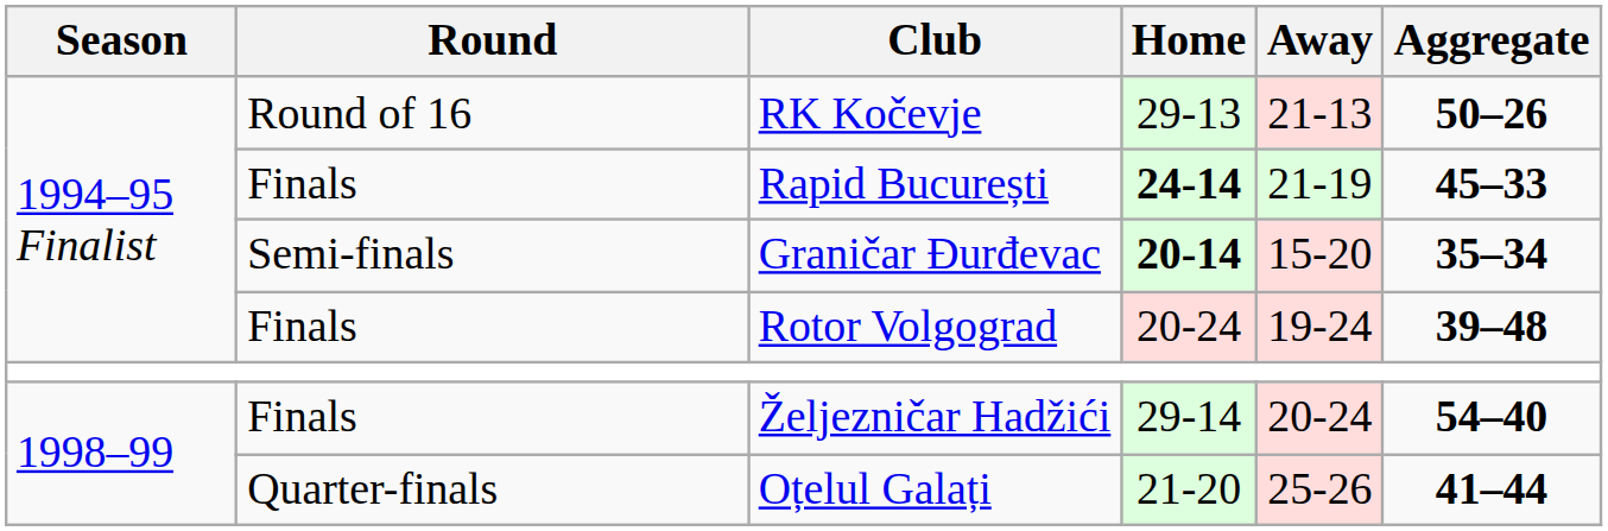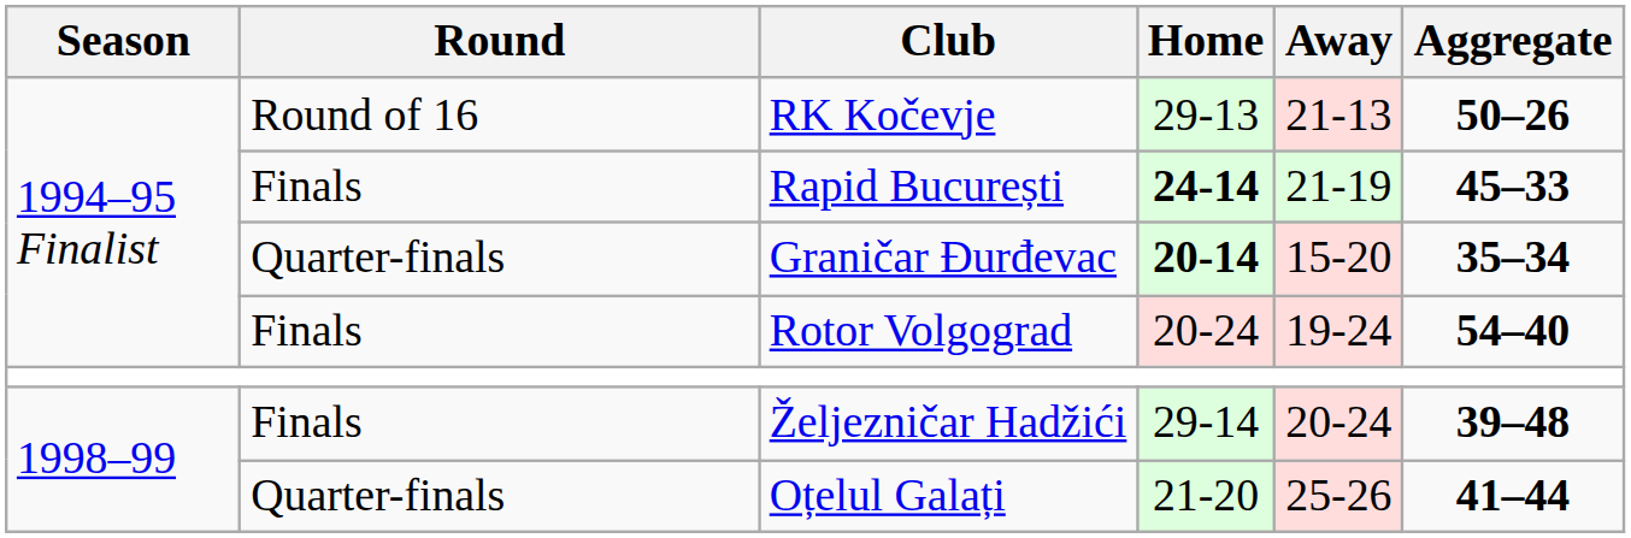Graničar Đurđevac | Round: Semi-finals -> Quarter-finals
Rotor Volgograd | Aggregate: 39–48 -> 54–40
Željezničar Hadžići | Aggregate: 54–40 -> 39–48
